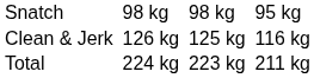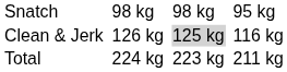Clean & Jerk | column 3: no background -> lightgrey background
